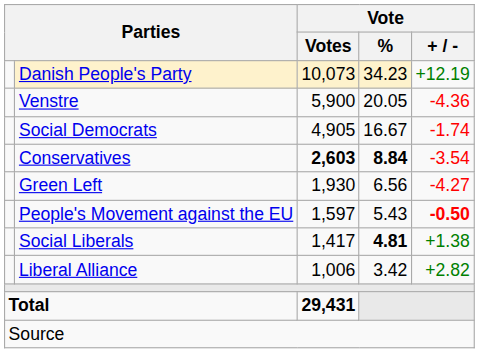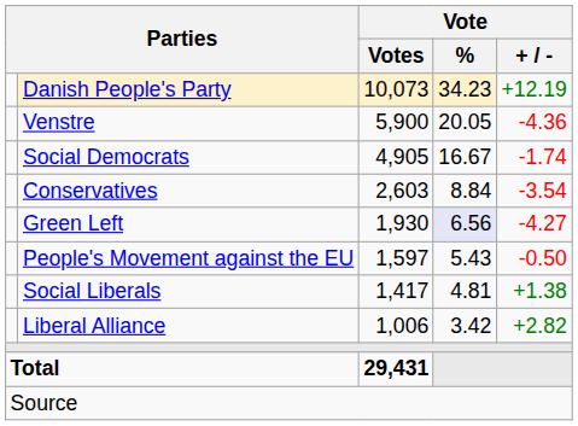Conservatives | Vote / Votes: bold -> normal
Conservatives | Vote / %: bold -> normal
Green Left | Vote / %: no background -> lavender background
People's Movement against the EU | Vote / + / -: bold -> normal
Social Liberals | Vote / %: bold -> normal
